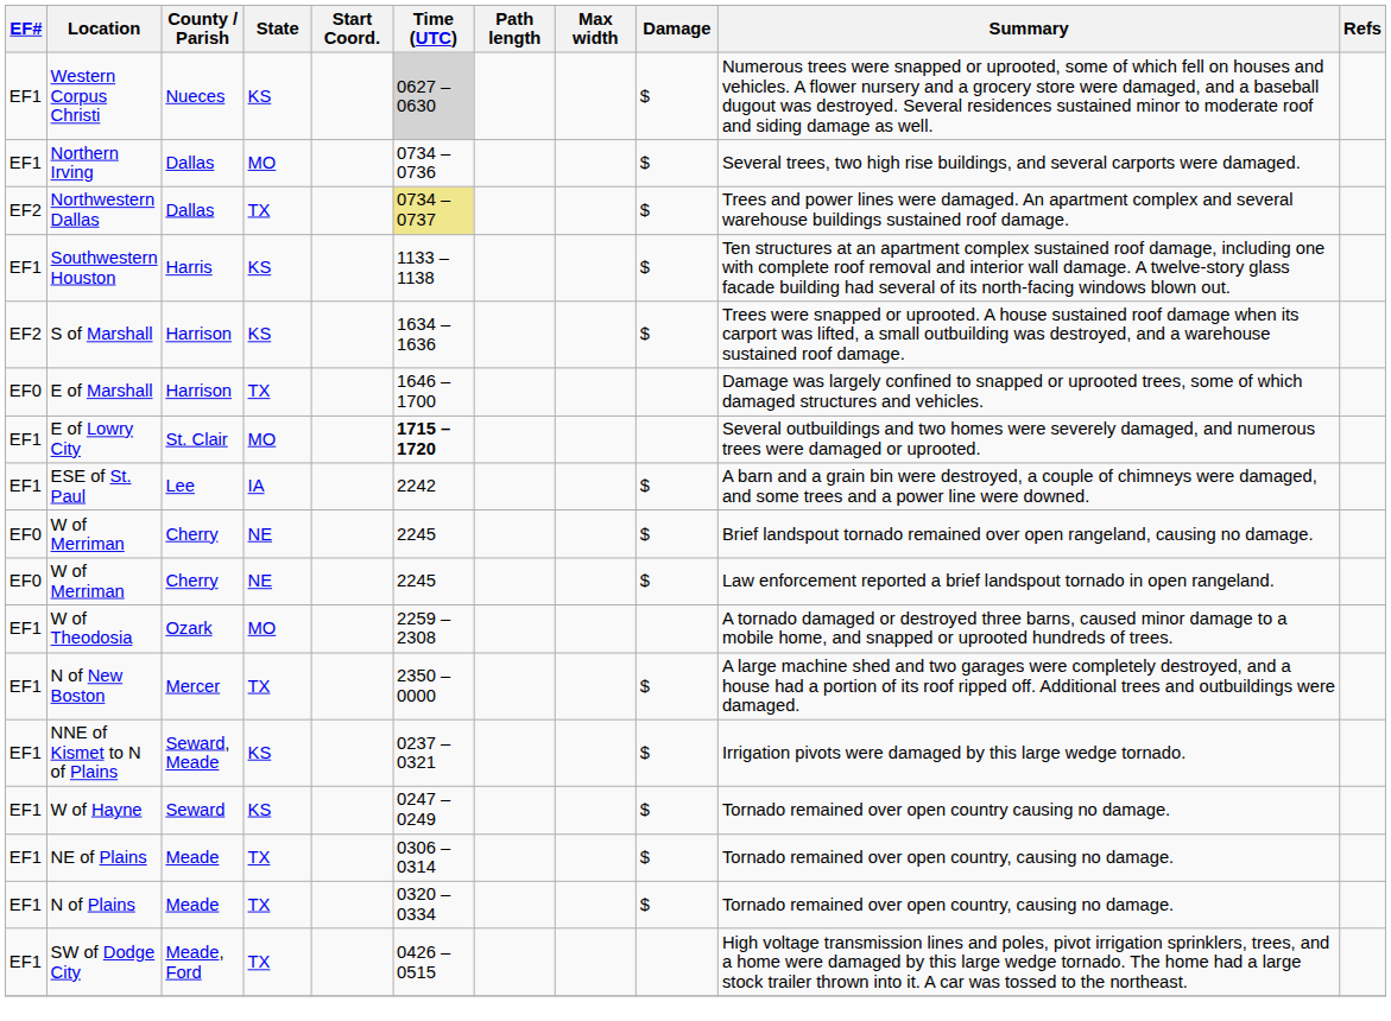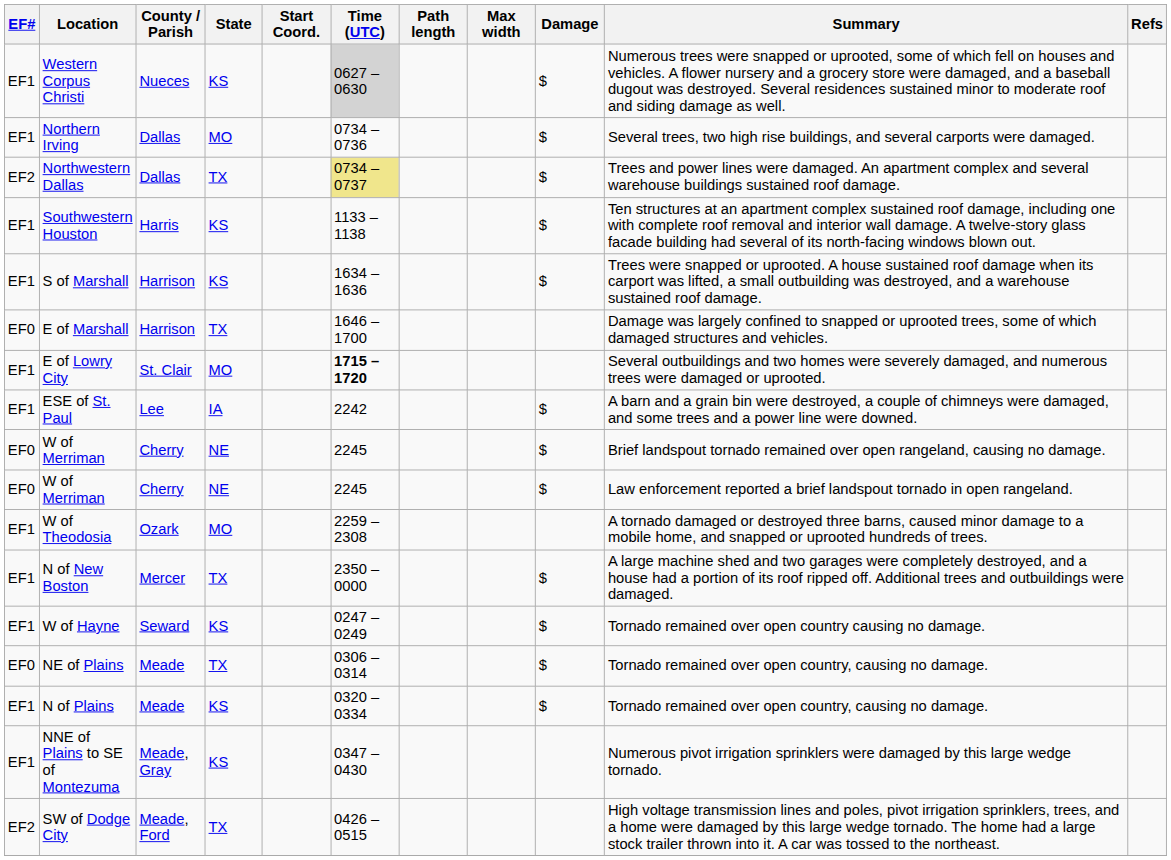S of Marshall | EF#: EF2 -> EF1
- row: EF1 | NNE of Kismet to N of Plains | Seward, Meade | KS | 0237 – 0321 | $ | Irrigation pivots were damaged by this large wedge tornado.
NE of Plains | EF#: EF1 -> EF0
N of Plains | State: TX -> KS
+ row: EF1 | NNE of Plains to SE of Montezuma | Meade, Gray | KS | 0347 – 0430 | Numerous pivot irrigation sprinklers were damaged by this large wedge tornado.
SW of Dodge City | EF#: EF1 -> EF2
